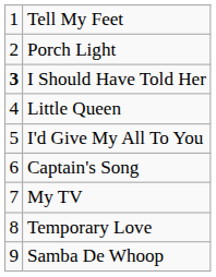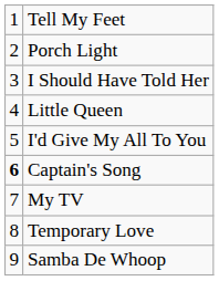I Should Have Told Her | column 1: bold -> normal
Captain's Song | column 1: normal -> bold
